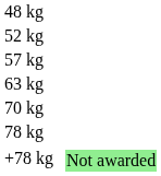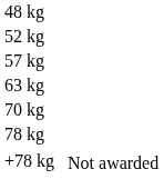+78 kg / Not awarded | column 2: lightgreen background -> no background
